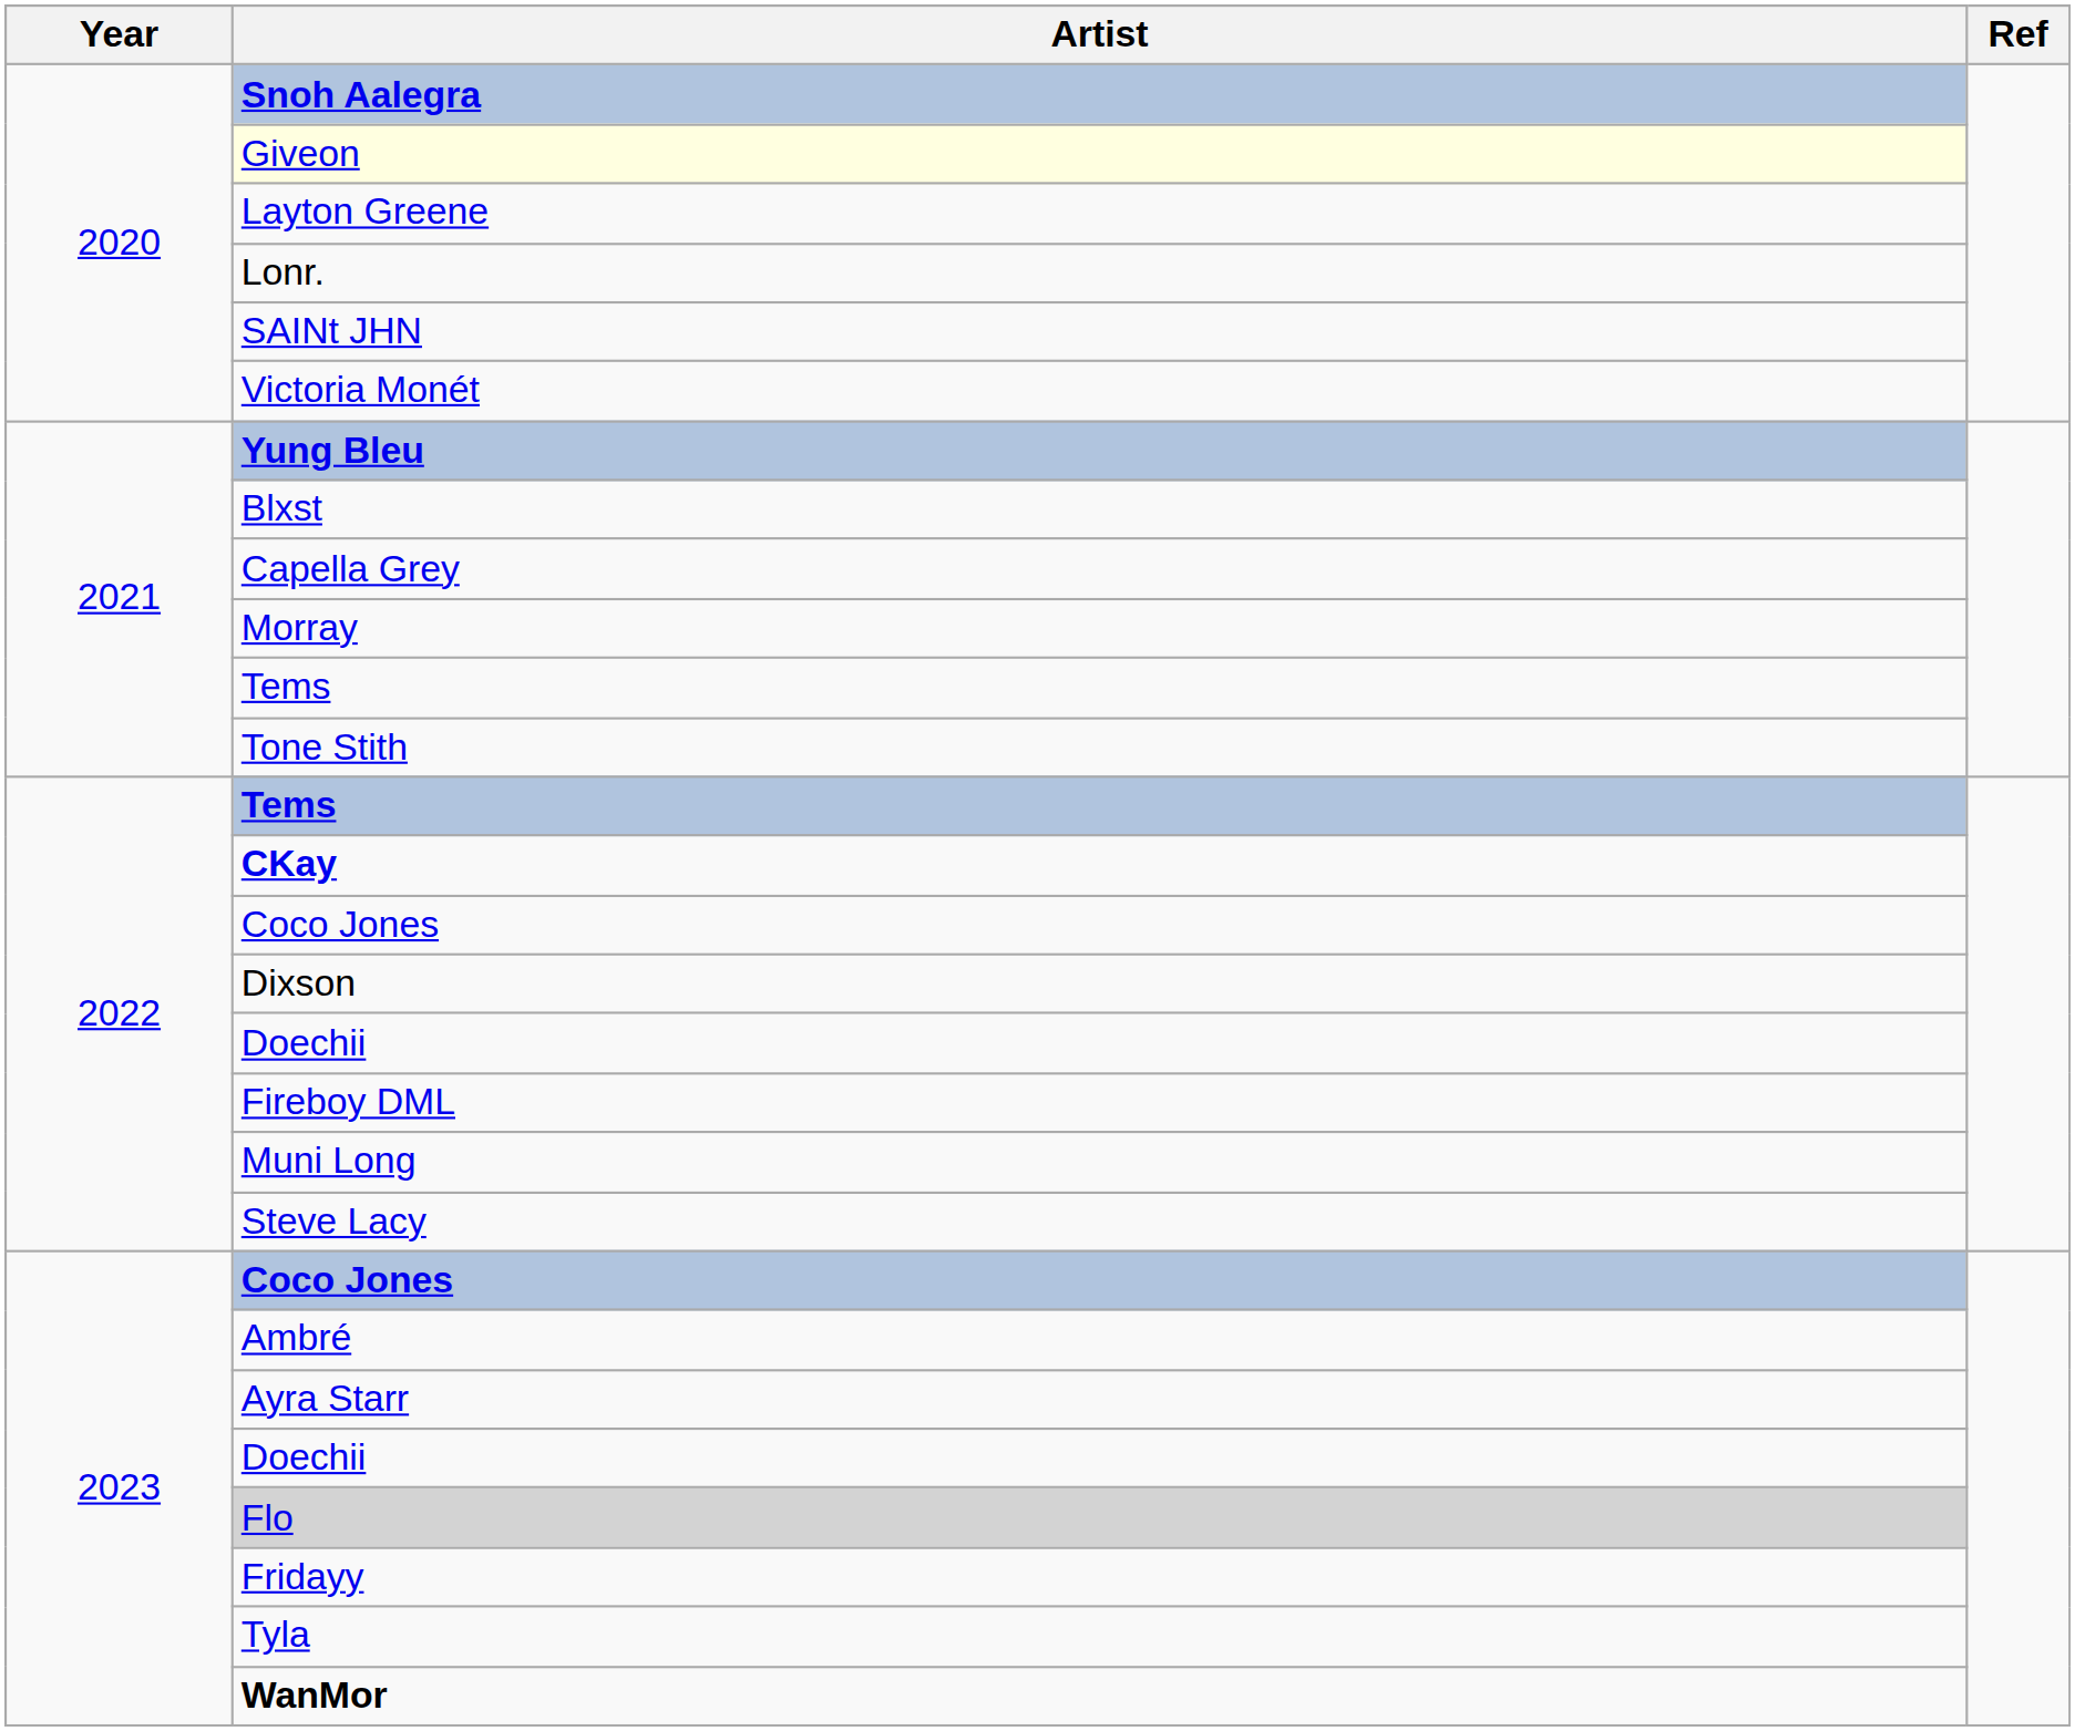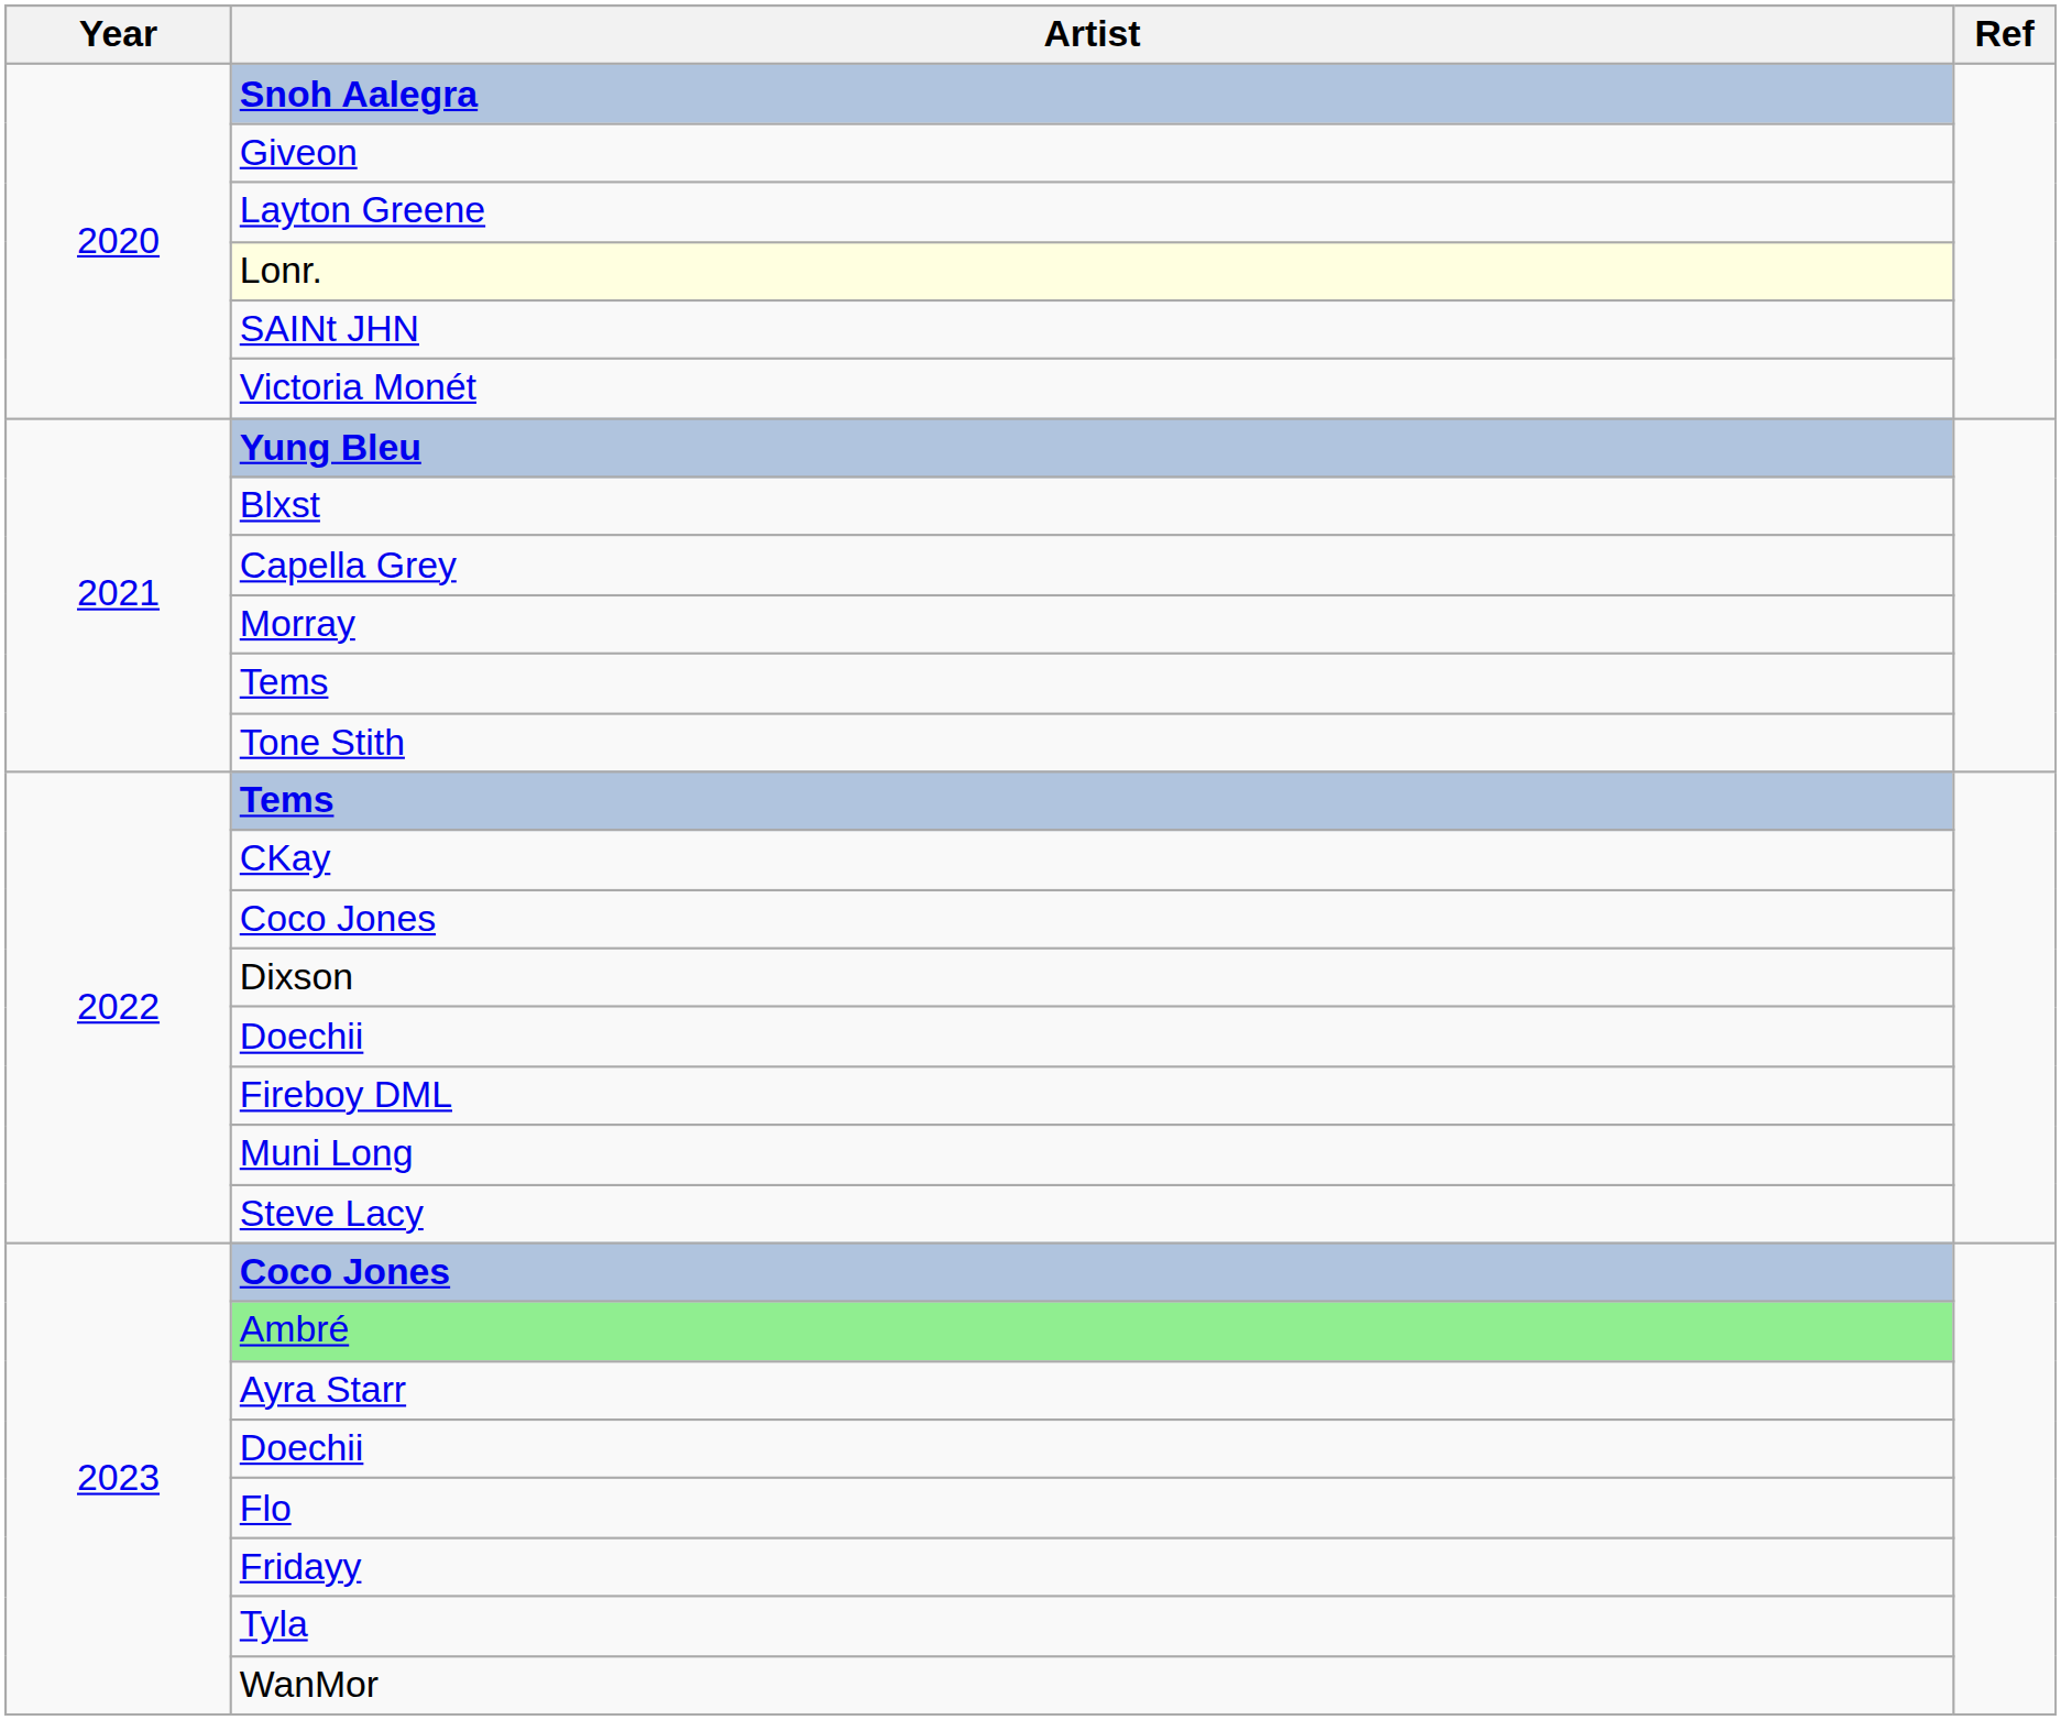Giveon | Artist: lightyellow background -> no background
Lonr. | Artist: no background -> lightyellow background
CKay | Artist: bold -> normal
Ambré | Artist: no background -> lightgreen background
Flo | Artist: lightgrey background -> no background
WanMor | Artist: bold -> normal
